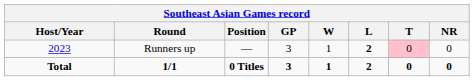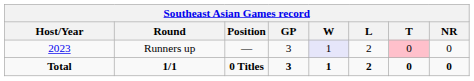2023 | W: no background -> lavender background
2023 | L: bold -> normal
